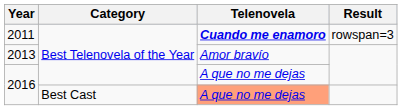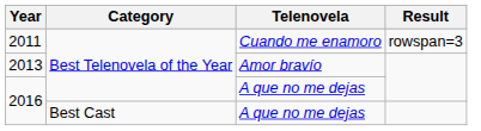2011 | Telenovela: bold -> normal
2016 / Best Cast | Telenovela: lightsalmon background -> no background
